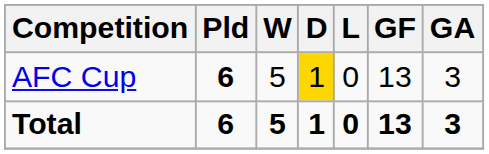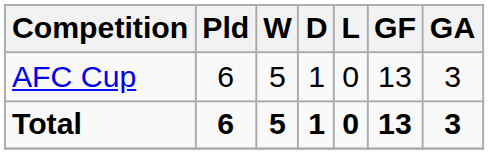AFC Cup | Pld: bold -> normal
AFC Cup | D: gold background -> no background
